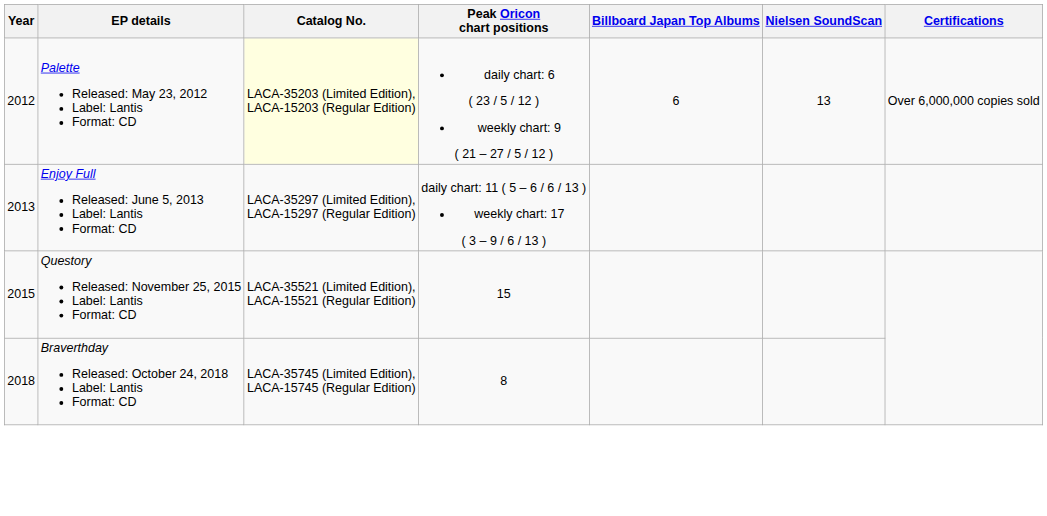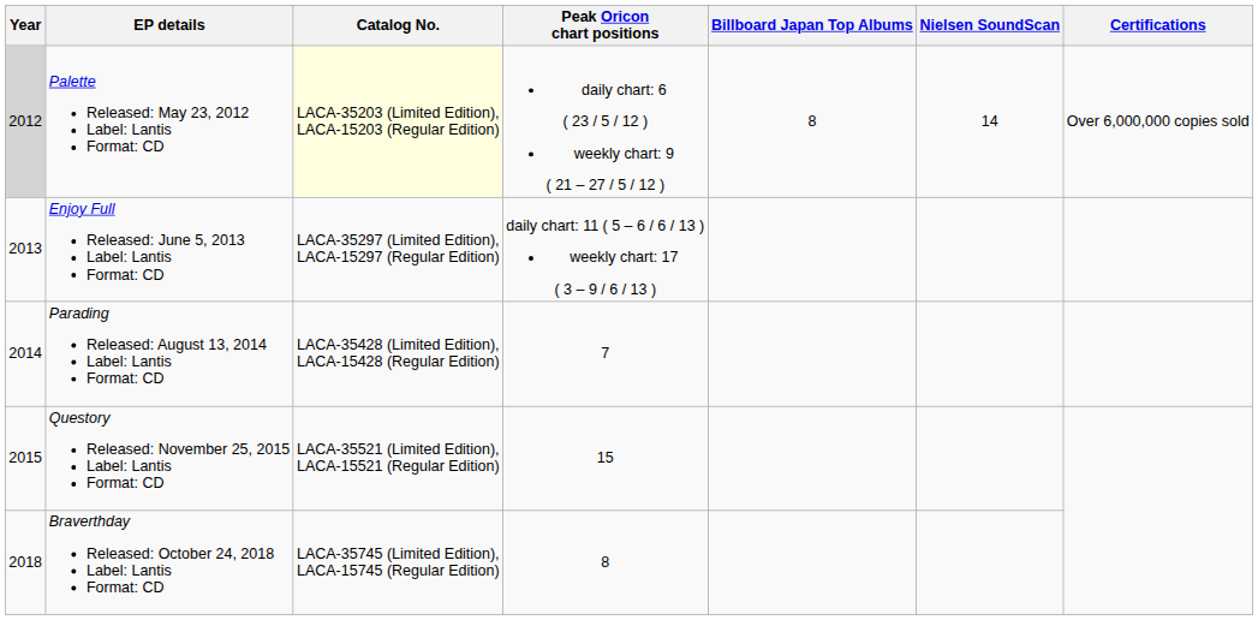Palette Released: May 23, 2012 Label: Lantis Format: CD | Year: no background -> lightgrey background
Palette Released: May 23, 2012 Label: Lantis Format: CD | Billboard Japan Top Albums: 6 -> 8
Palette Released: May 23, 2012 Label: Lantis Format: CD | Nielsen SoundScan: 13 -> 14
+ row: 2014 | Parading Released: August 13, 2014 Label: Lantis Format: CD | LACA-35428 (Limited Edition), LACA-15428 (Regular Edition) | 7
